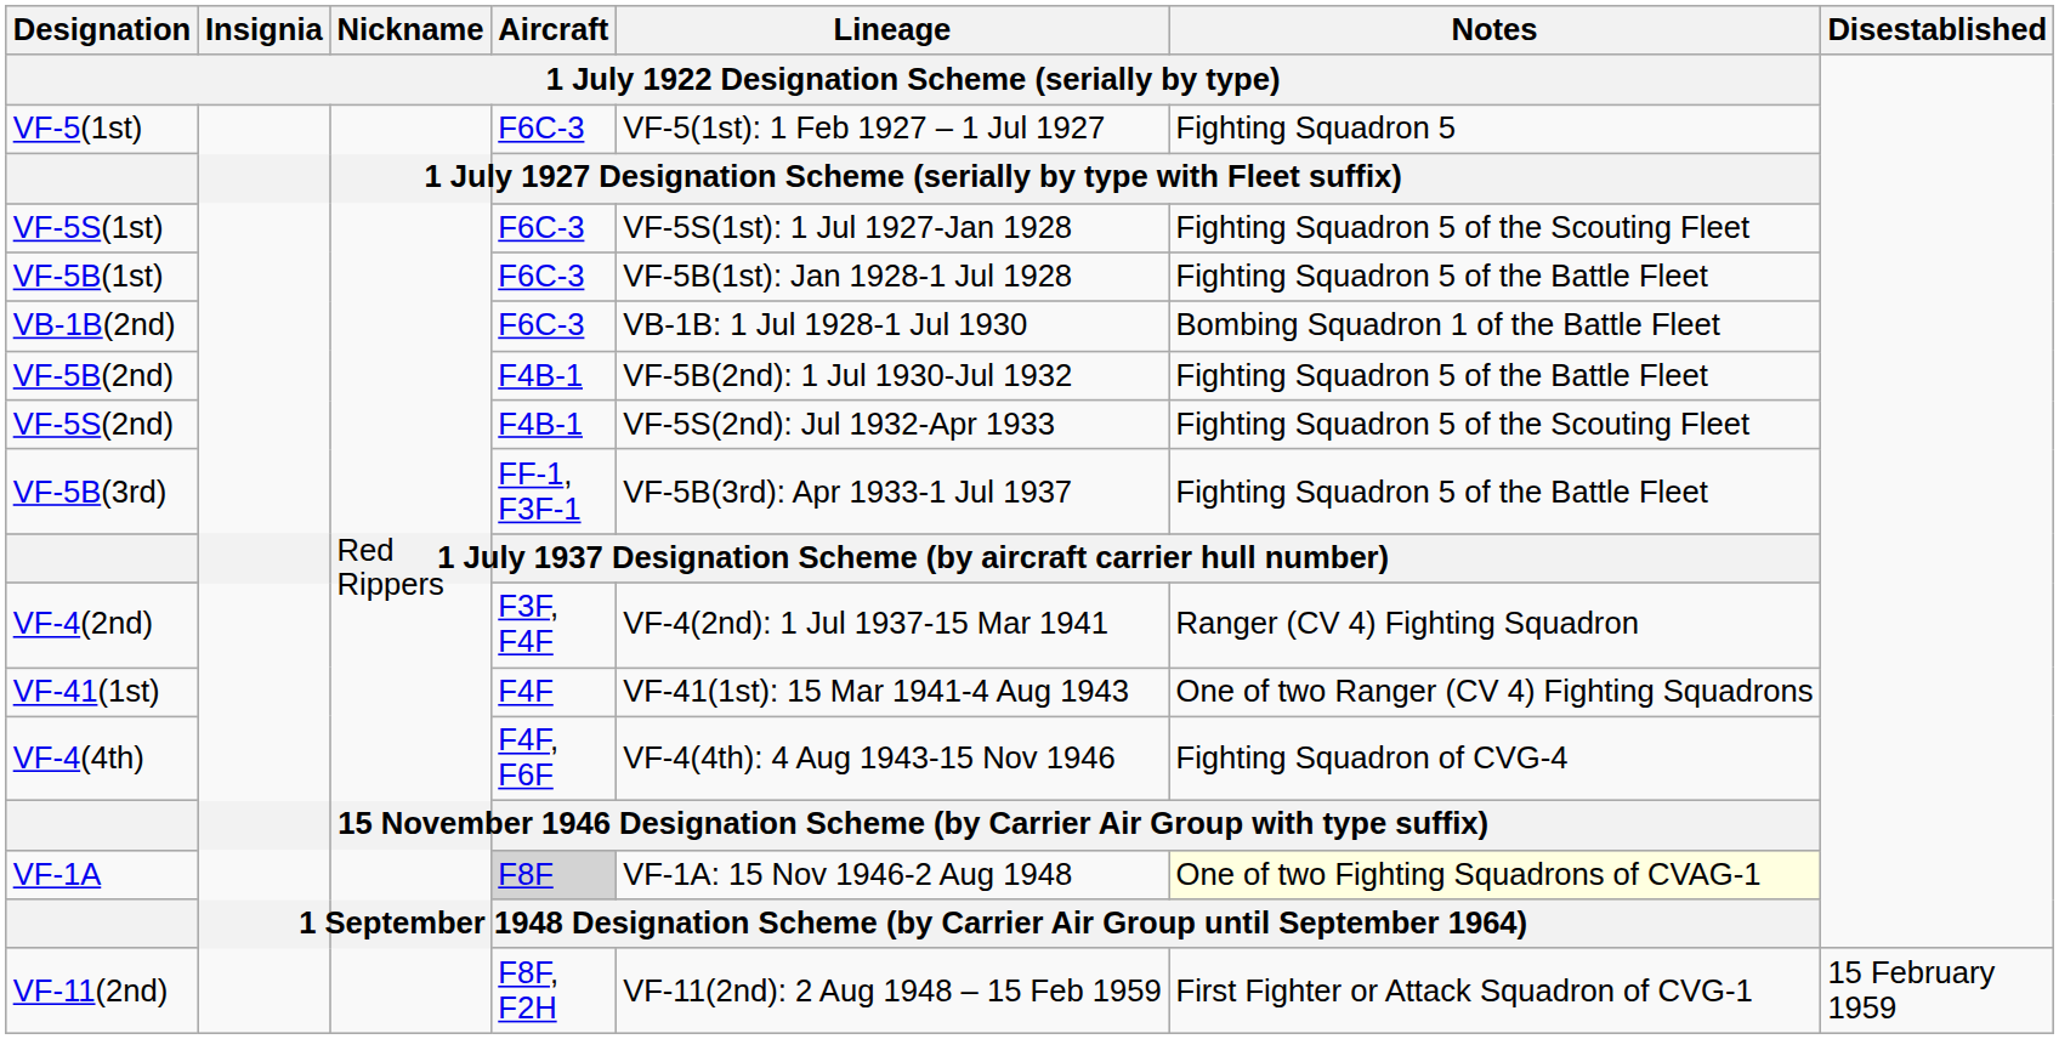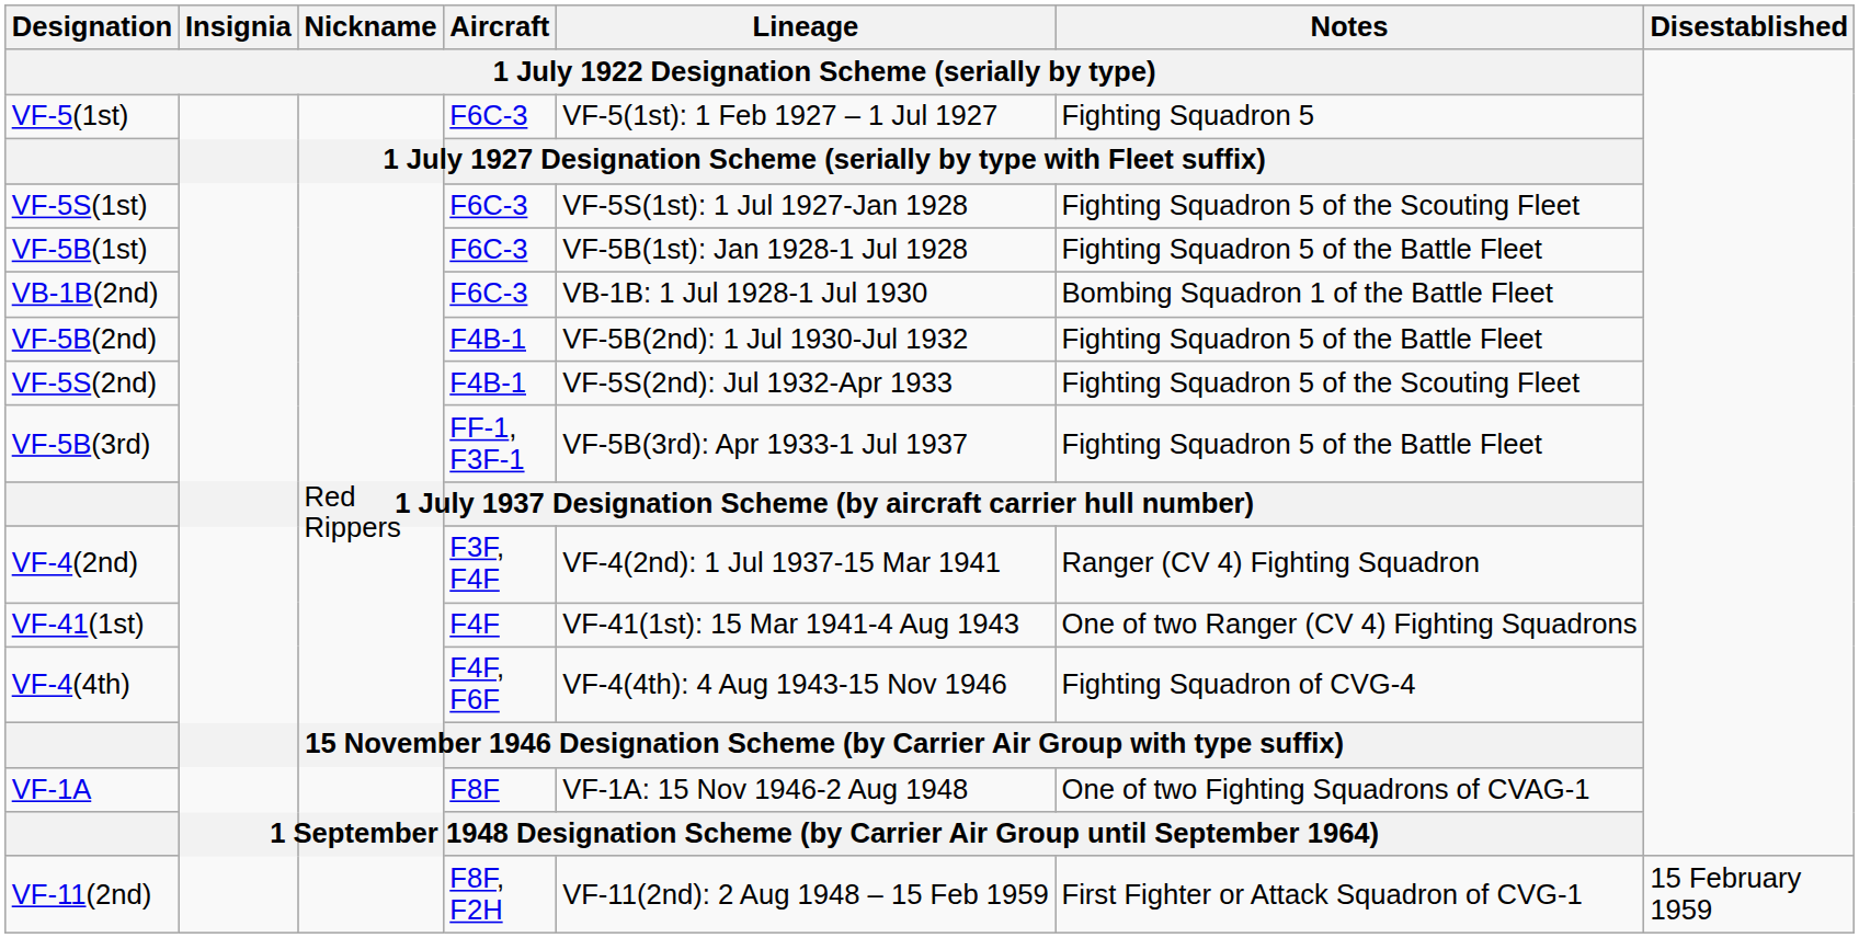VF-1A | Aircraft / 1 July 1922 Designation Scheme (serially by type): lightgrey background -> no background
VF-1A | Notes / 1 July 1922 Designation Scheme (serially by type): lightyellow background -> no background
